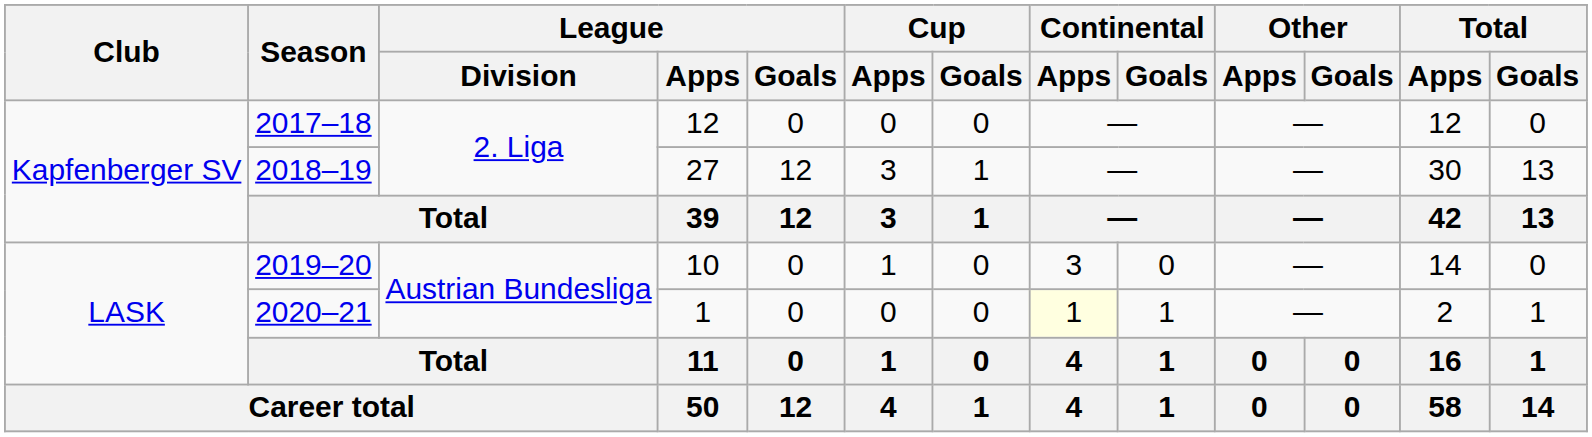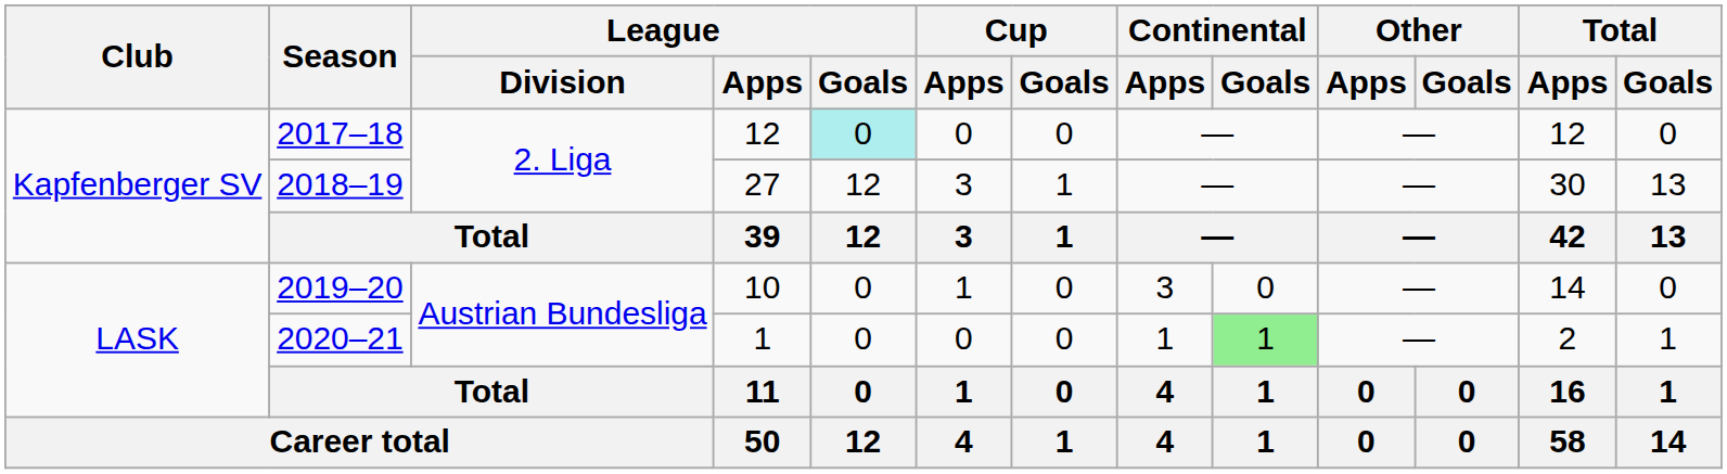2017–18 | League / Goals: no background -> paleturquoise background
2020–21 | Continental / Apps: lightyellow background -> no background
2020–21 | Continental / Goals: no background -> lightgreen background
